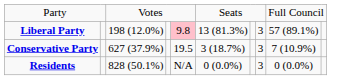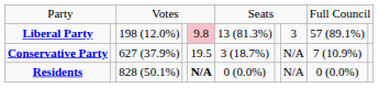Conservative Party | column 8: 3 -> N/A
Residents | column 5: normal -> bold
Residents | column 8: 3 -> N/A
